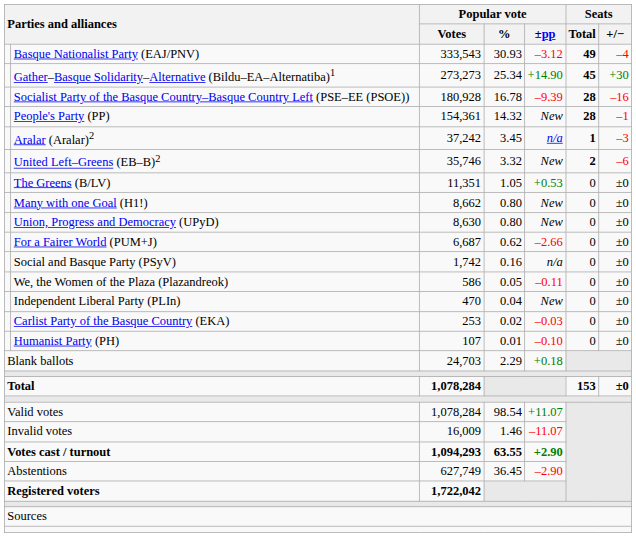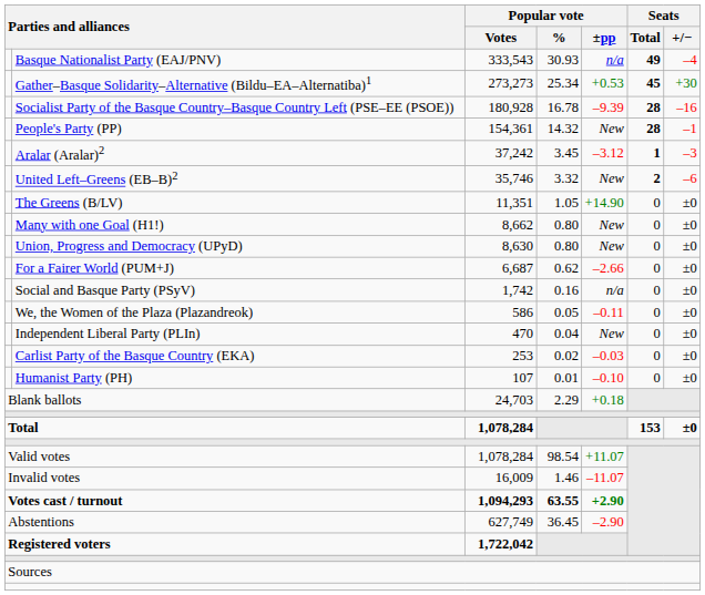Basque Nationalist Party (EAJ/PNV) | Popular vote / ±pp: –3.12 -> n/a
Gather–Basque Solidarity–Alternative (Bildu–EA–Alternatiba)1 | Popular vote / ±pp: +14.90 -> +0.53
Aralar (Aralar)2 | Popular vote / ±pp: n/a -> –3.12
The Greens (B/LV) | Popular vote / ±pp: +0.53 -> +14.90
